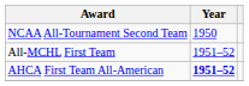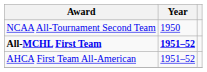row 3 | Award: normal -> bold
row 3 | Year: normal -> bold
row 4 | Year: bold -> normal
